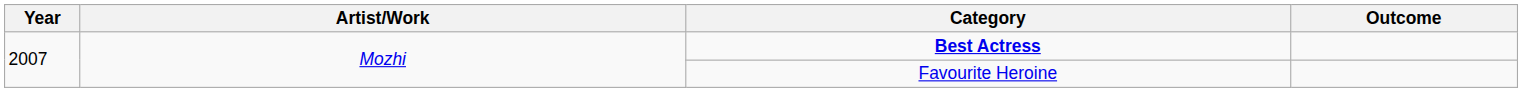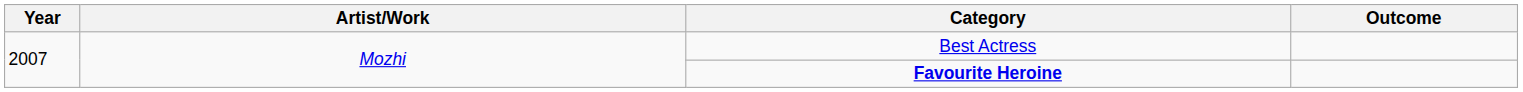Best Actress | Category: bold -> normal
Favourite Heroine | Category: normal -> bold
